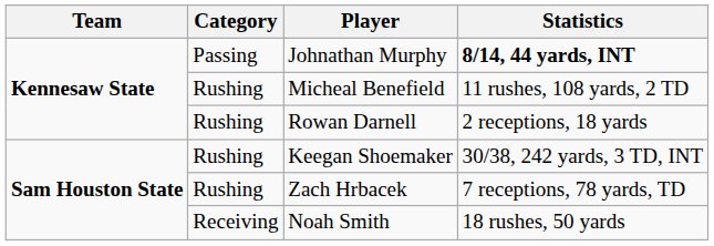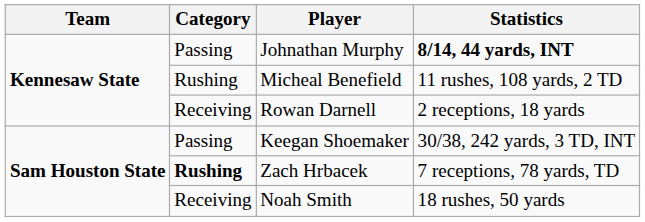Rowan Darnell | Category: Rushing -> Receiving
Keegan Shoemaker | Category: Rushing -> Passing
Zach Hrbacek | Category: normal -> bold
